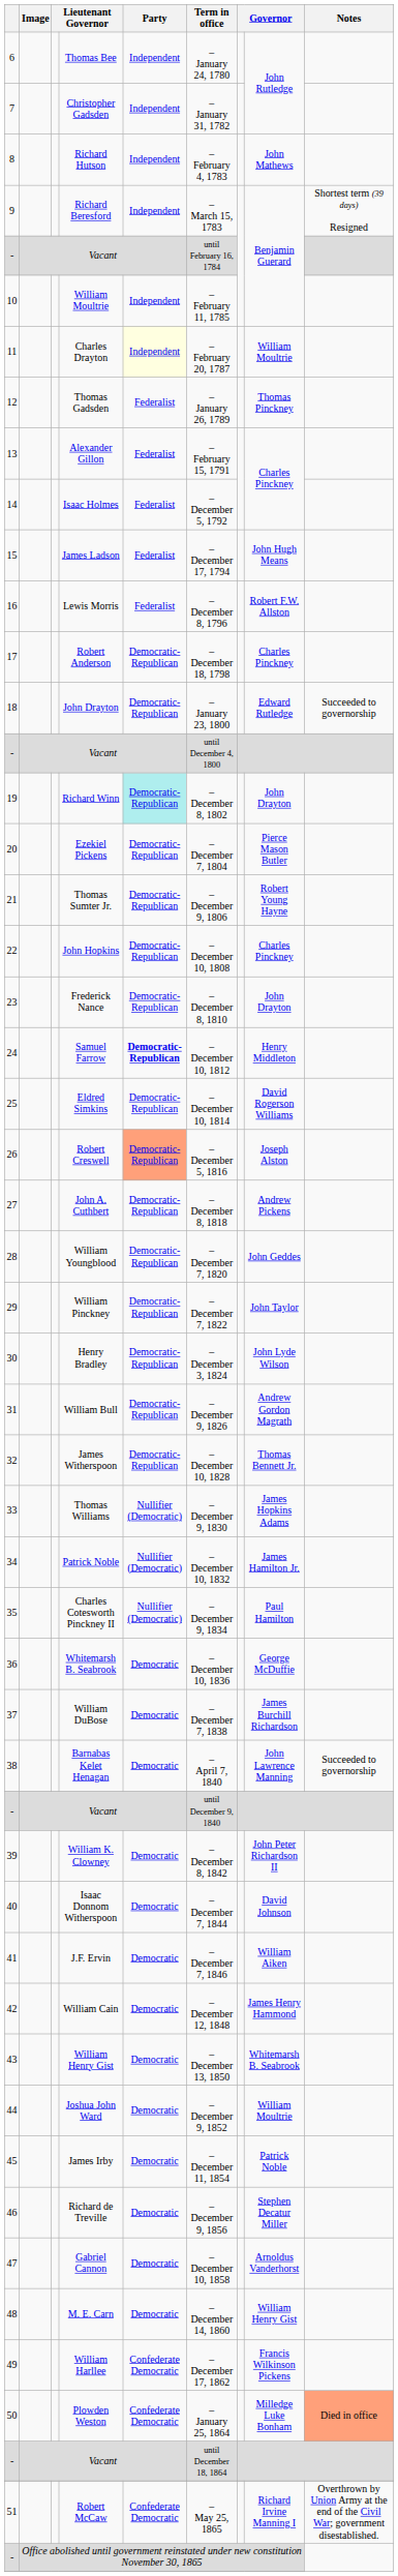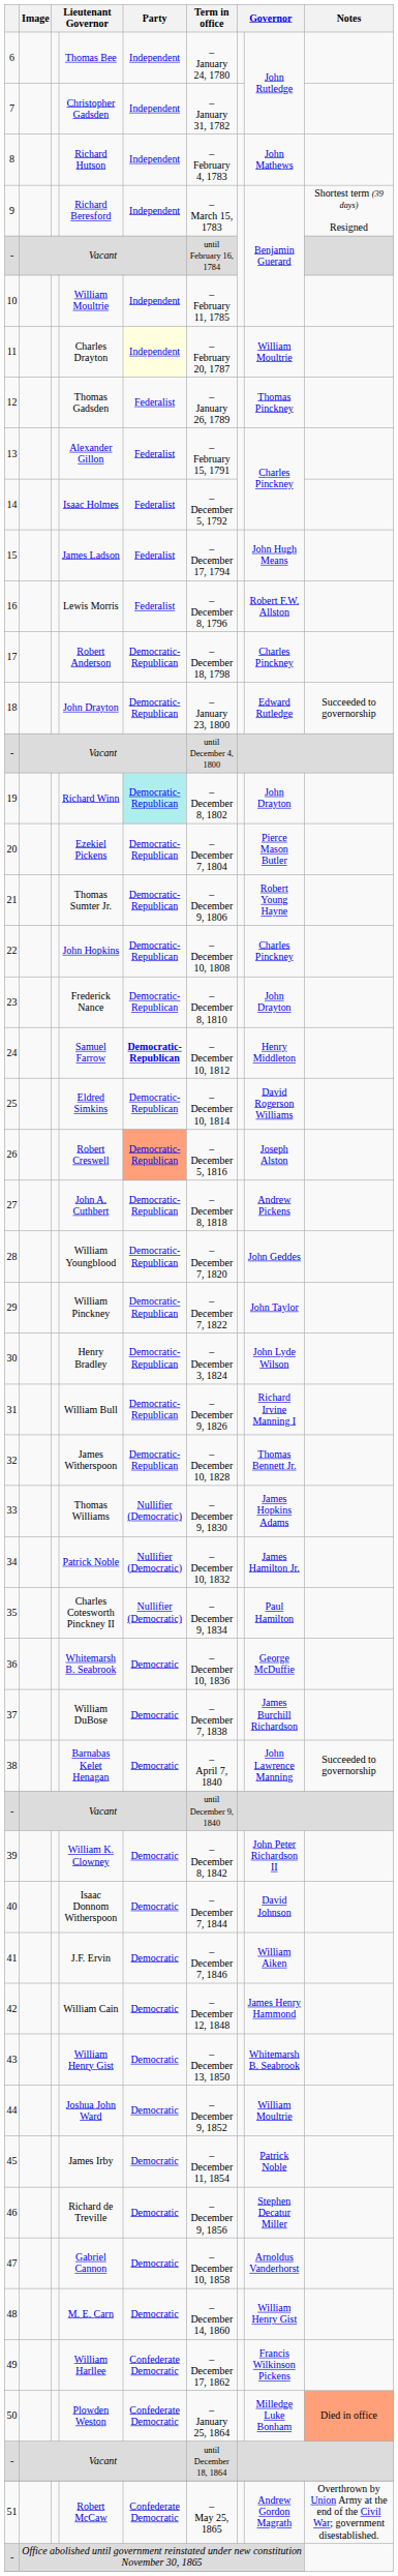William Bull | column 8: Andrew Gordon Magrath -> Richard Irvine Manning I
Robert McCaw | column 8: Richard Irvine Manning I -> Andrew Gordon Magrath
